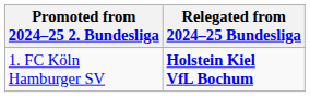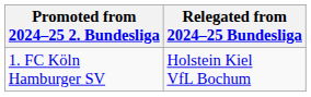1. FC Köln Hamburger SV | Relegated from 2024–25 Bundesliga: bold -> normal
